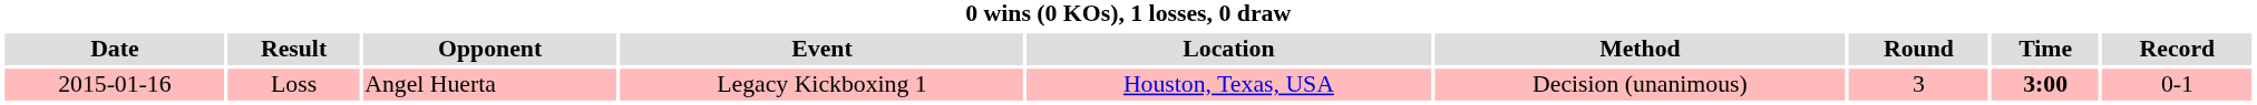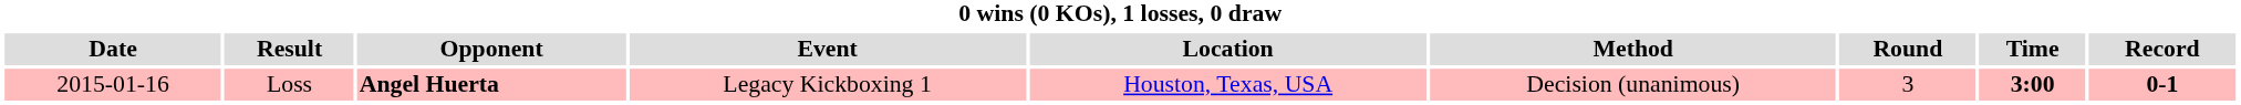Loss | Opponent: normal -> bold
Loss | Record: normal -> bold
